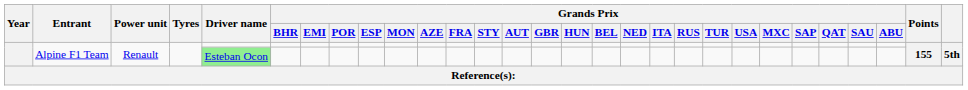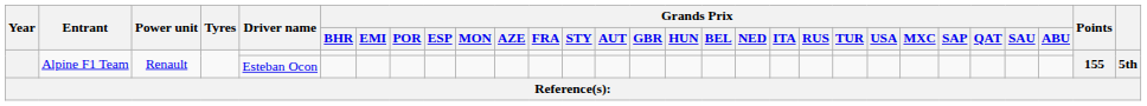row 4 | Driver name: lightgreen background -> no background
